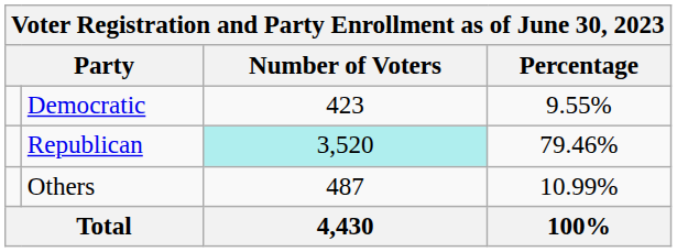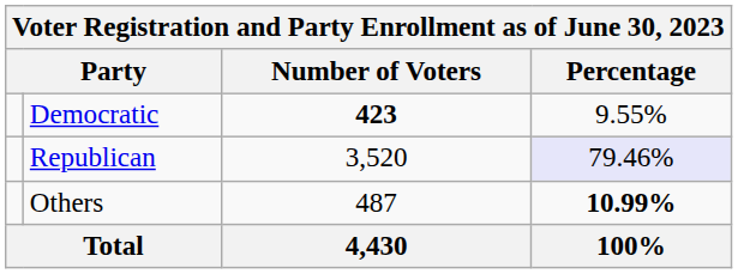Democratic | Number of Voters: normal -> bold
Republican | Number of Voters: paleturquoise background -> no background
Republican | Percentage: no background -> lavender background
Others | Percentage: normal -> bold
